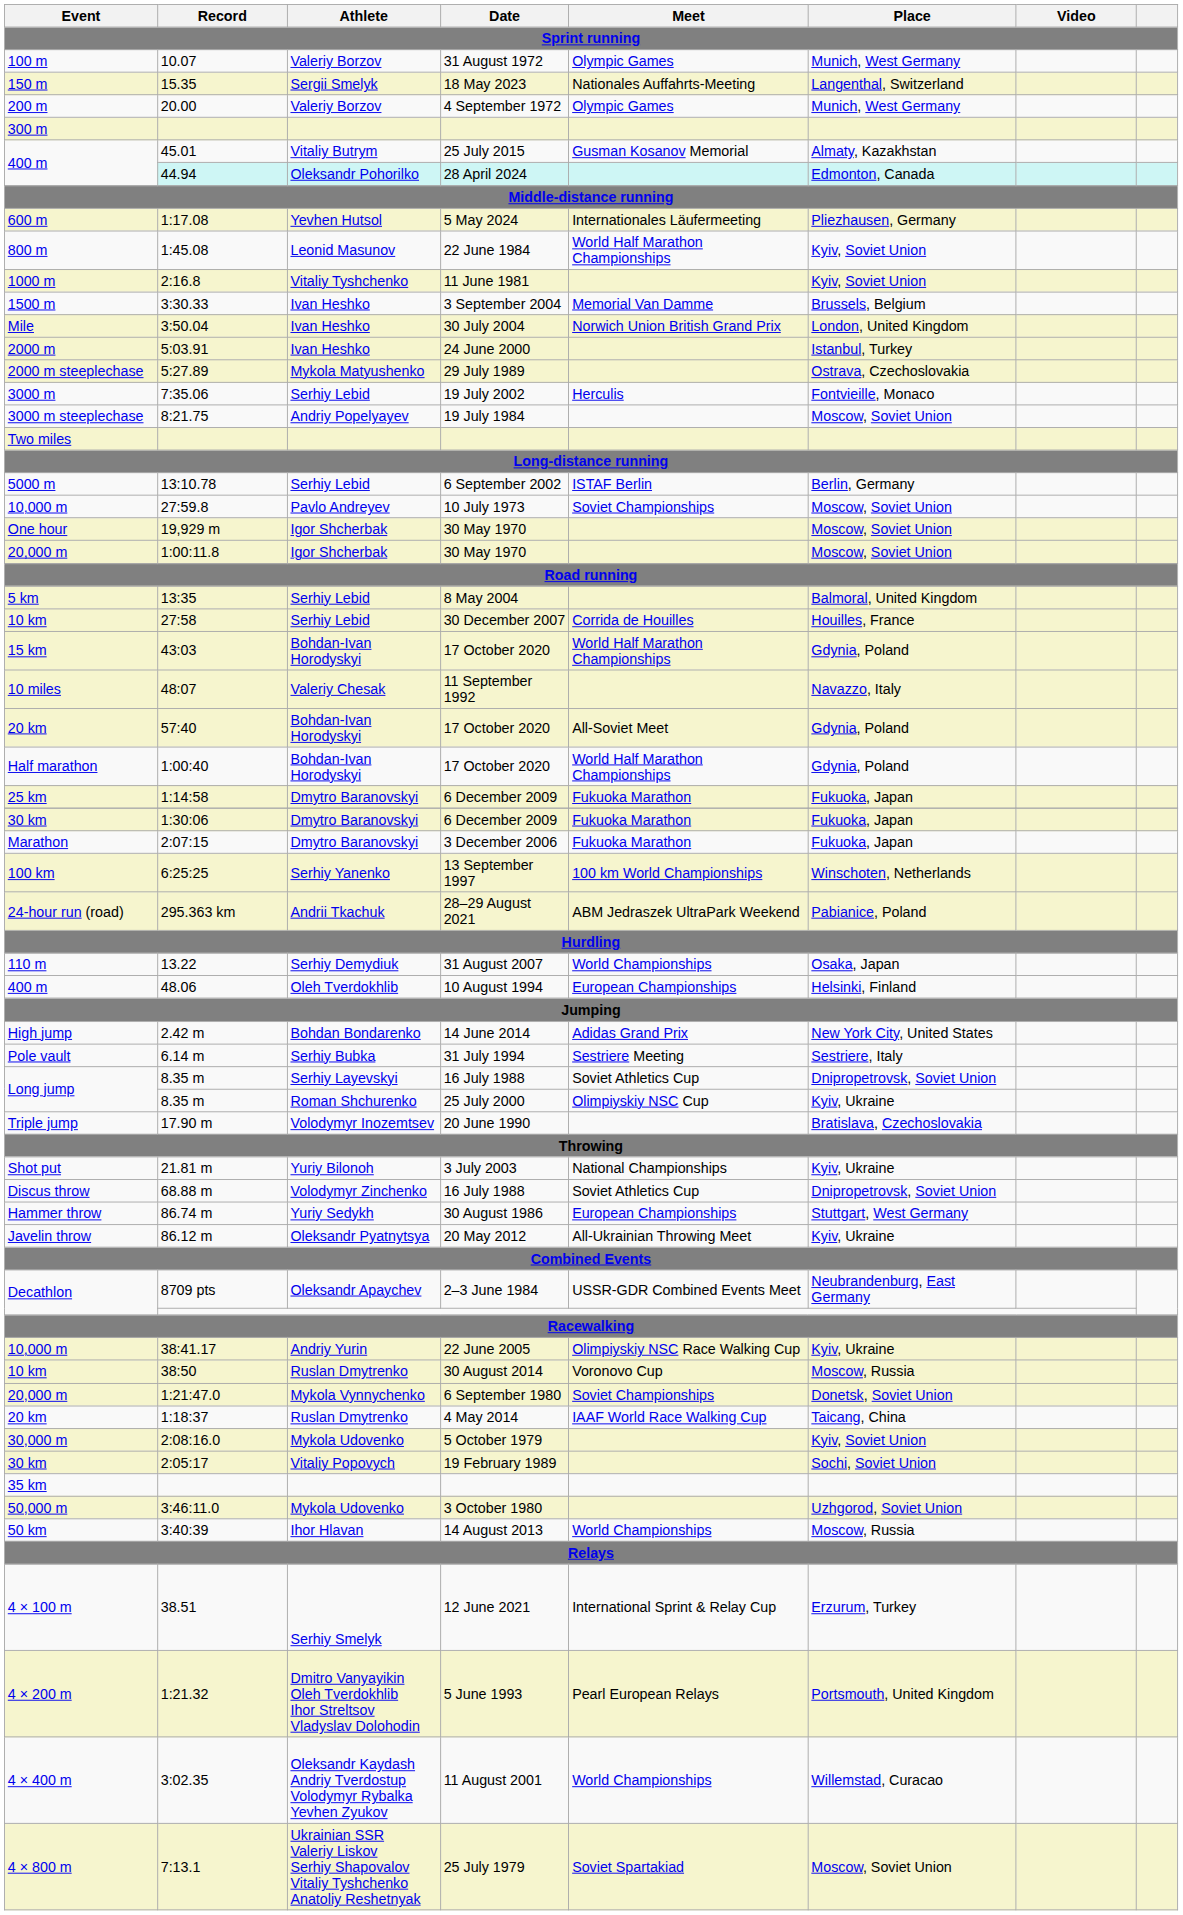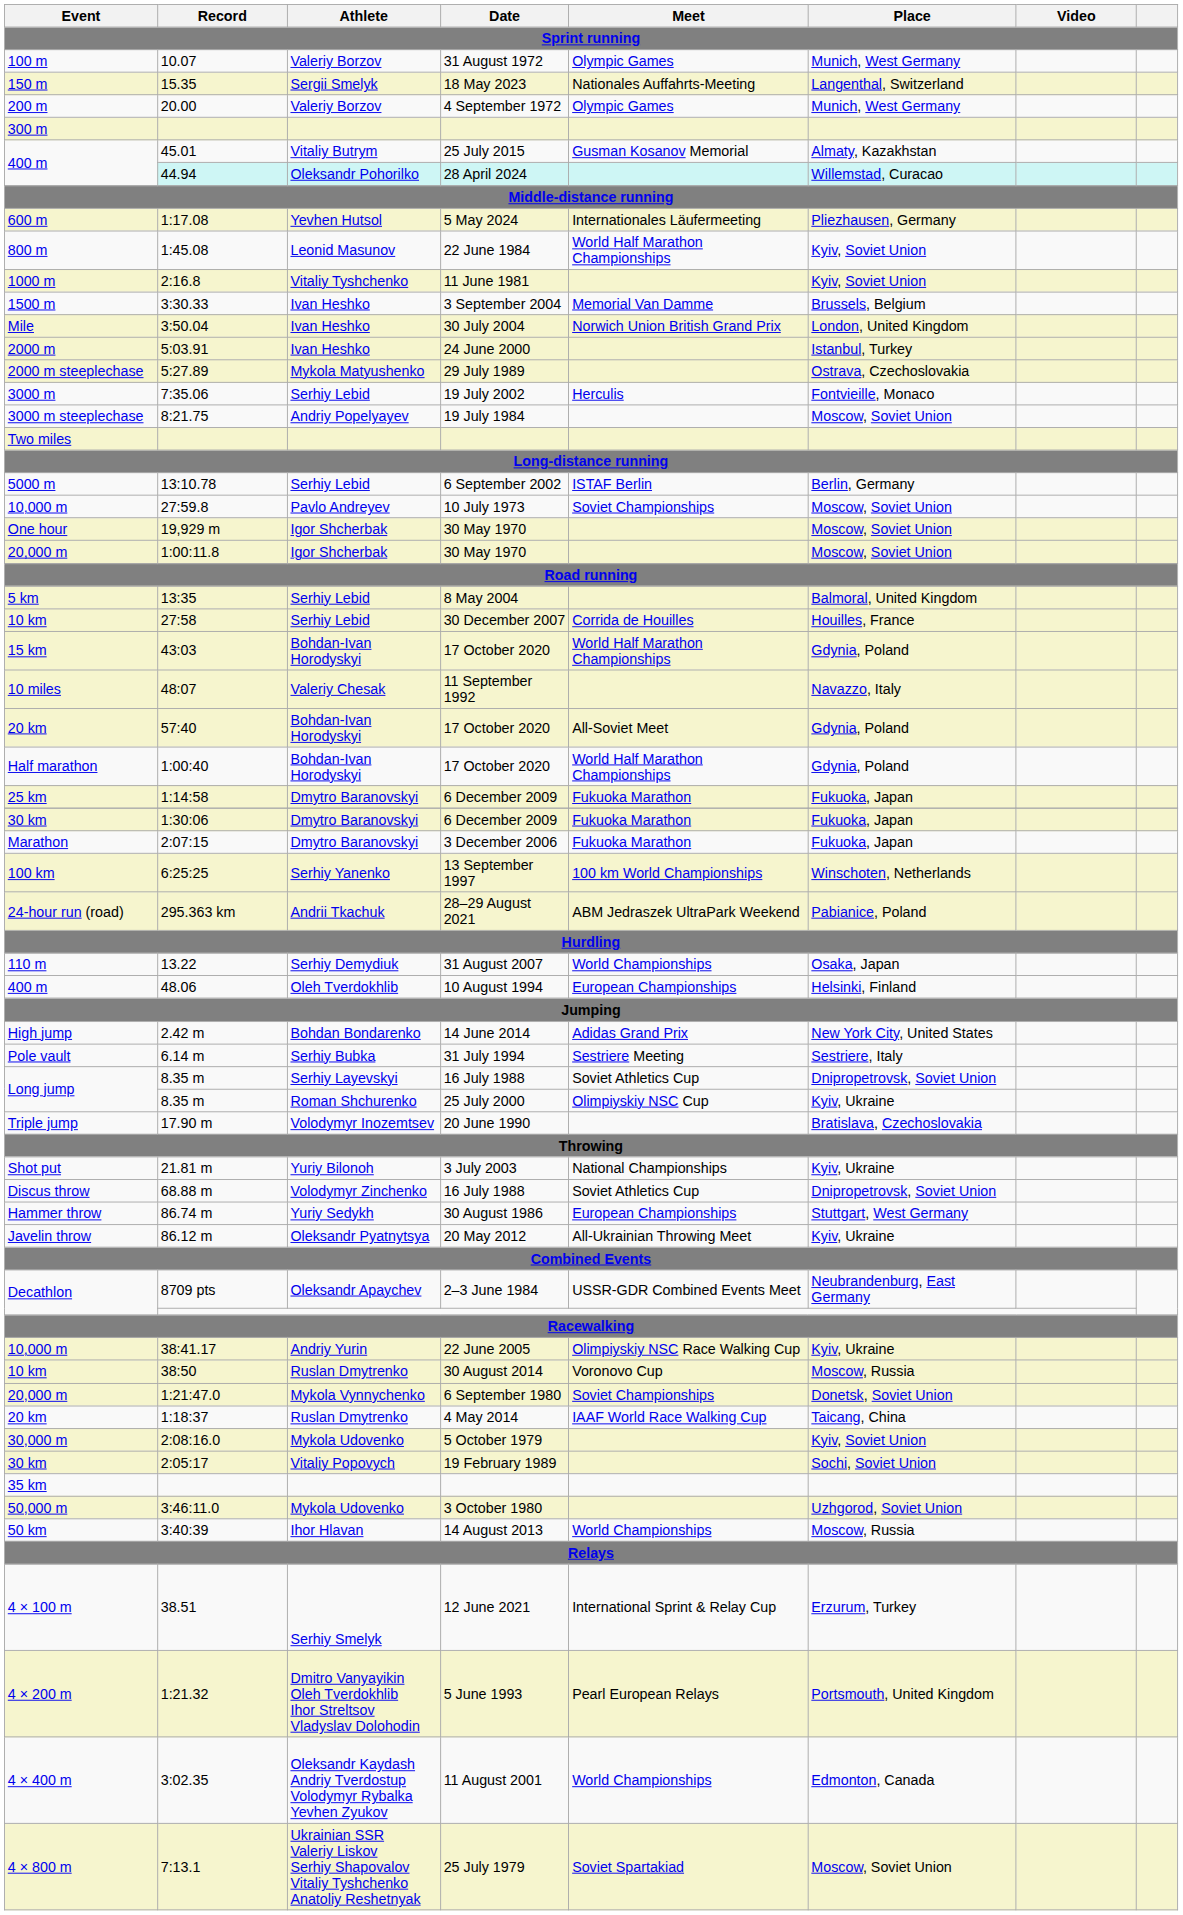44.94 | Place: Edmonton, Canada -> Willemstad, Curacao
3:02.35 | Place: Willemstad, Curacao -> Edmonton, Canada
